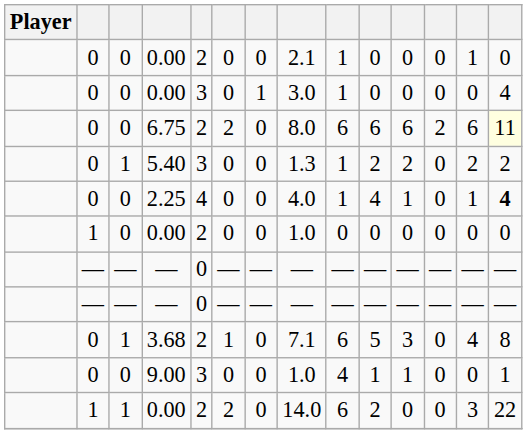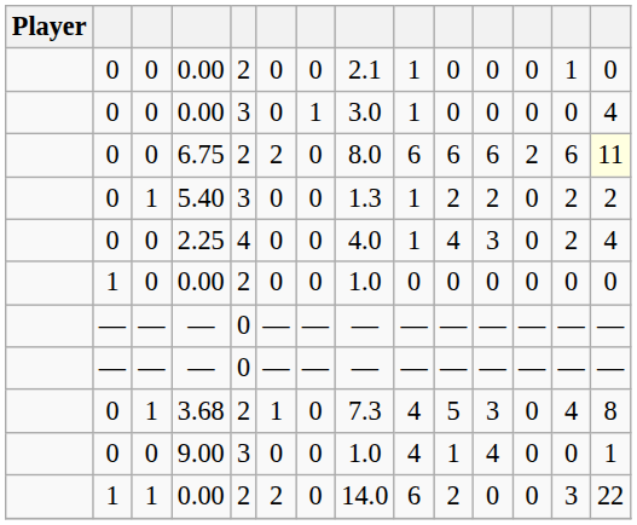2.25 | column 11: 1 -> 3
2.25 | column 13: 1 -> 2
2.25 | column 14: bold -> normal
3.68 | column 8: 7.1 -> 7.3
3.68 | column 9: 6 -> 4
9.00 | column 11: 1 -> 4
